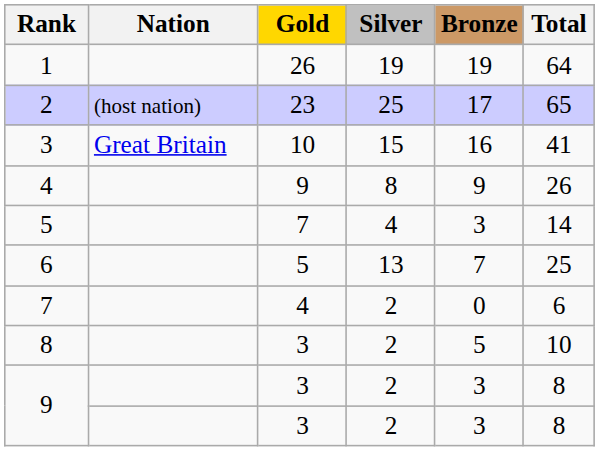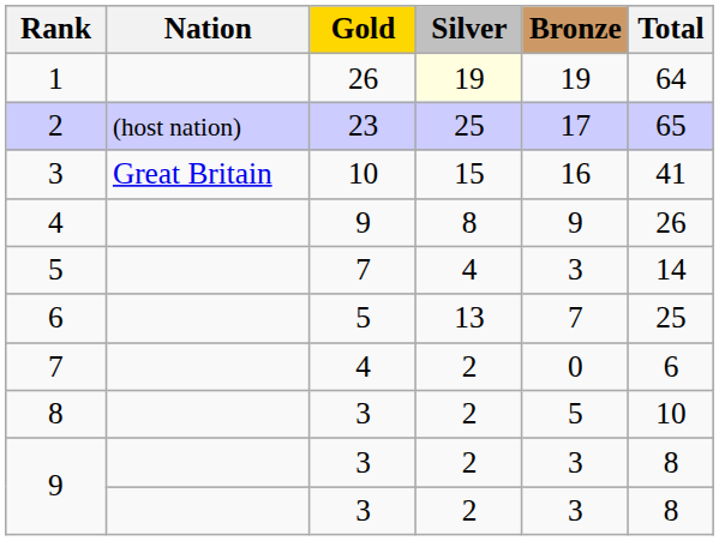1 | Silver: no background -> lightyellow background
